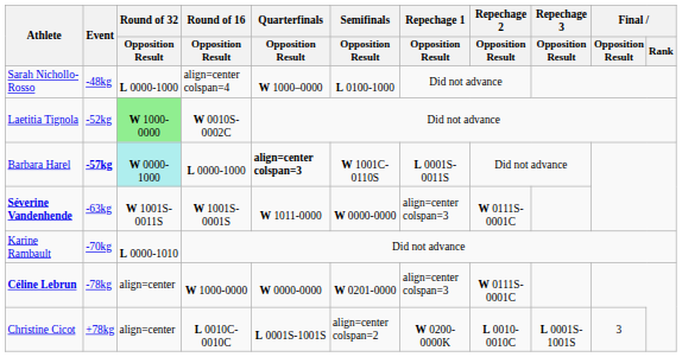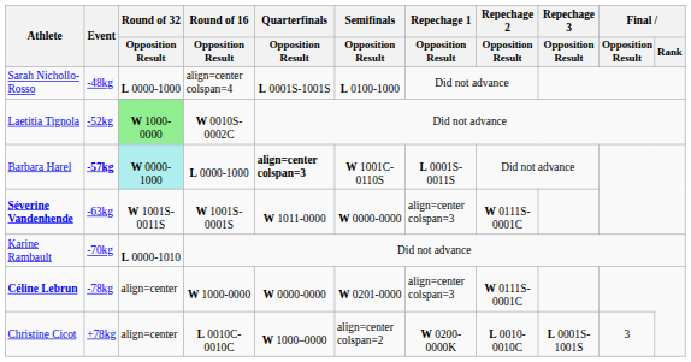Sarah Nichollo-Rosso | Quarterfinals / Opposition Result: W 1000–0000 -> L 0001S-1001S
Christine Cicot | Quarterfinals / Opposition Result: L 0001S-1001S -> W 1000–0000
